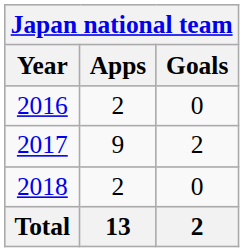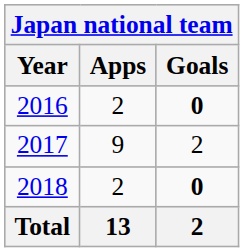2016 | Goals: normal -> bold
2018 | Goals: normal -> bold
